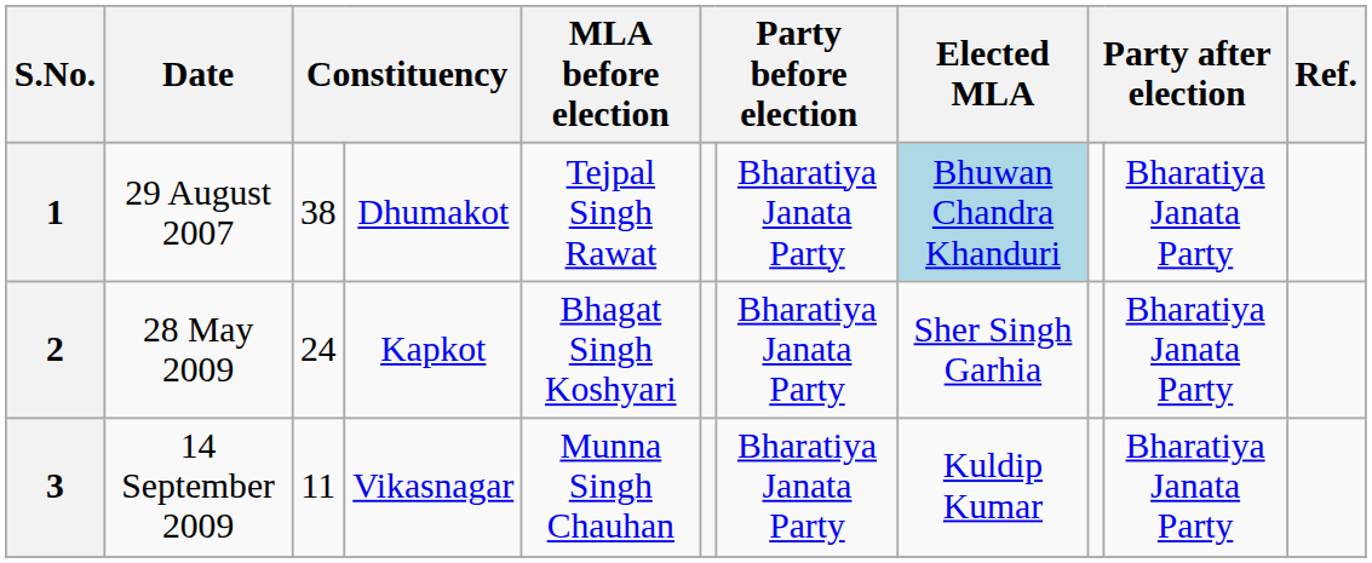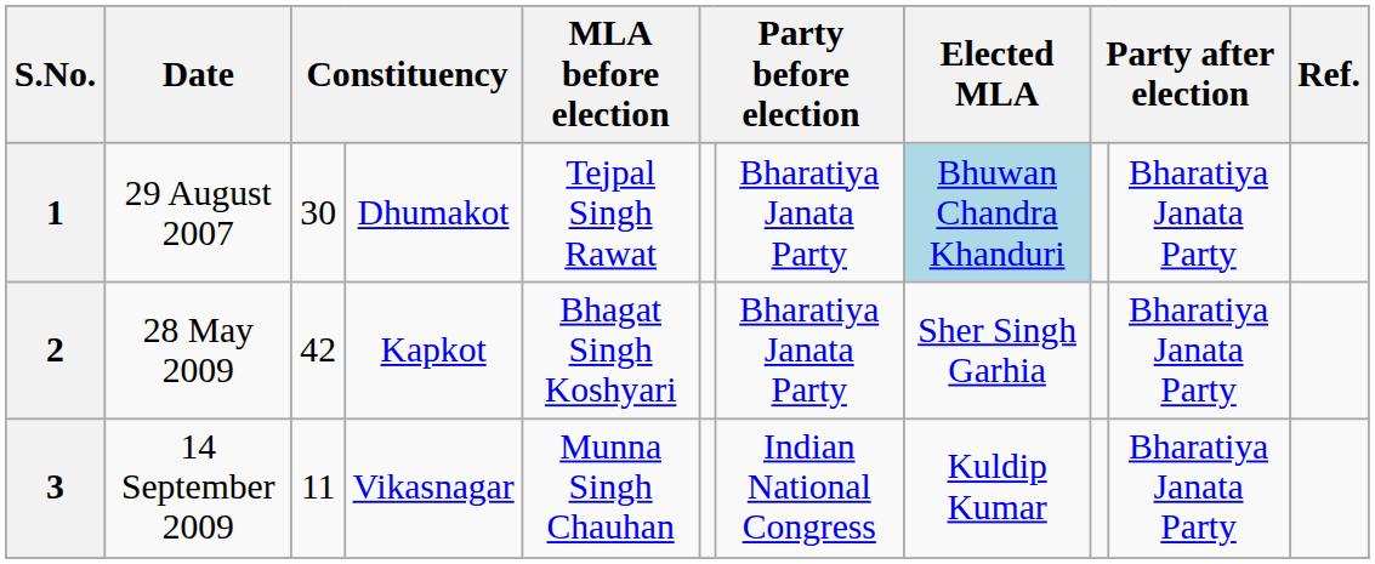1 | column 3: 38 -> 30
2 | column 3: 24 -> 42
3 | column 7: Bharatiya Janata Party -> Indian National Congress
